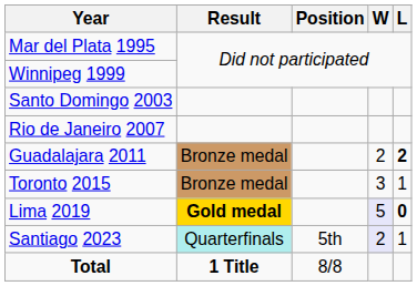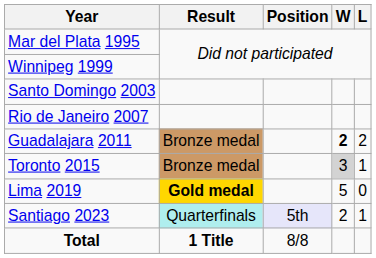Guadalajara 2011 | W: normal -> bold
Guadalajara 2011 | L: bold -> normal
Toronto 2015 | W: no background -> lightgrey background
Lima 2019 | W: lavender background -> no background
Lima 2019 | L: bold -> normal
Santiago 2023 | Position: no background -> lavender background
Santiago 2023 | W: lavender background -> no background
